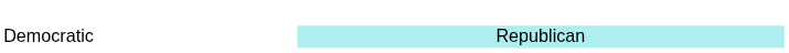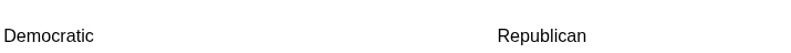Democratic | 139: paleturquoise background -> no background
